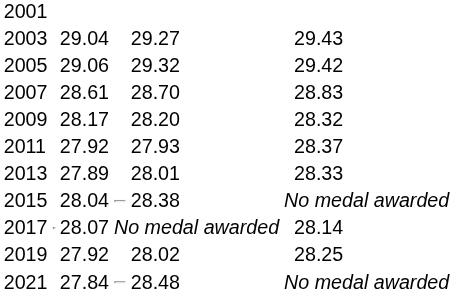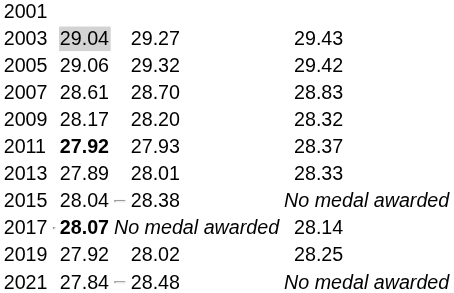2003 | column 2: no background -> lightgrey background
2011 | column 2: normal -> bold
2017 | column 2: normal -> bold
